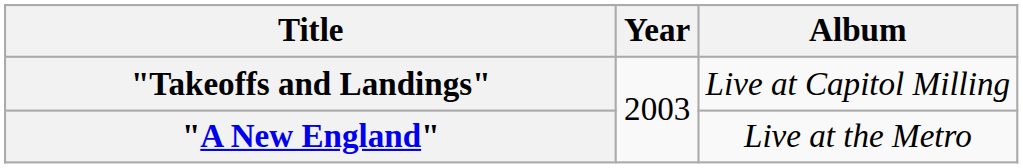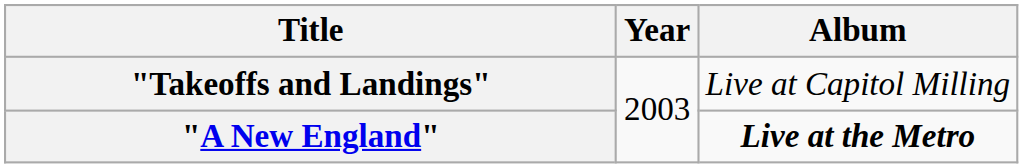"A New England" | Album: normal -> bold
